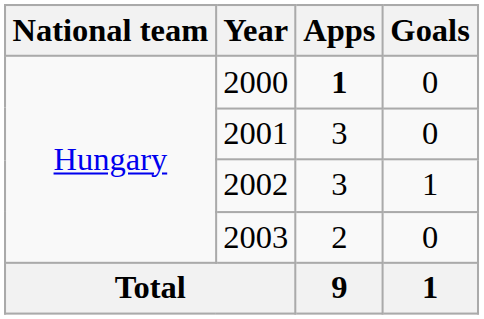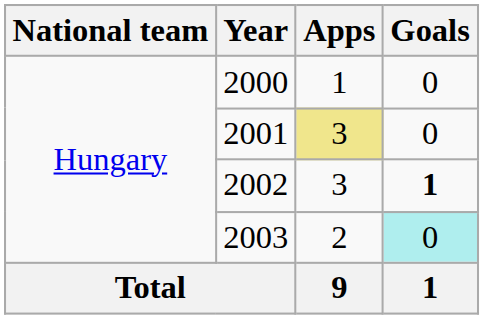2000 | Apps: bold -> normal
2001 | Apps: no background -> khaki background
2002 | Goals: normal -> bold
2003 | Goals: no background -> paleturquoise background
